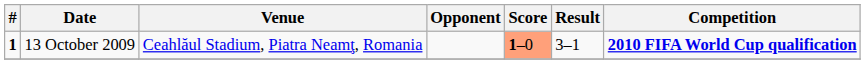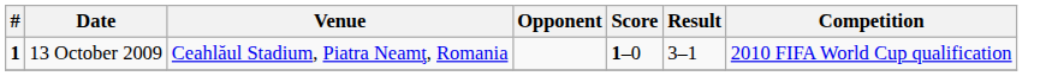13 October 2009 | Score: lightsalmon background -> no background
13 October 2009 | Competition: bold -> normal
